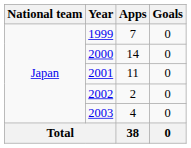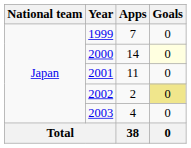2000 | Goals: no background -> lightyellow background
2002 | Goals: no background -> khaki background
